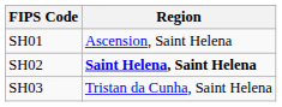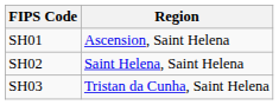SH02 | Region: bold -> normal
